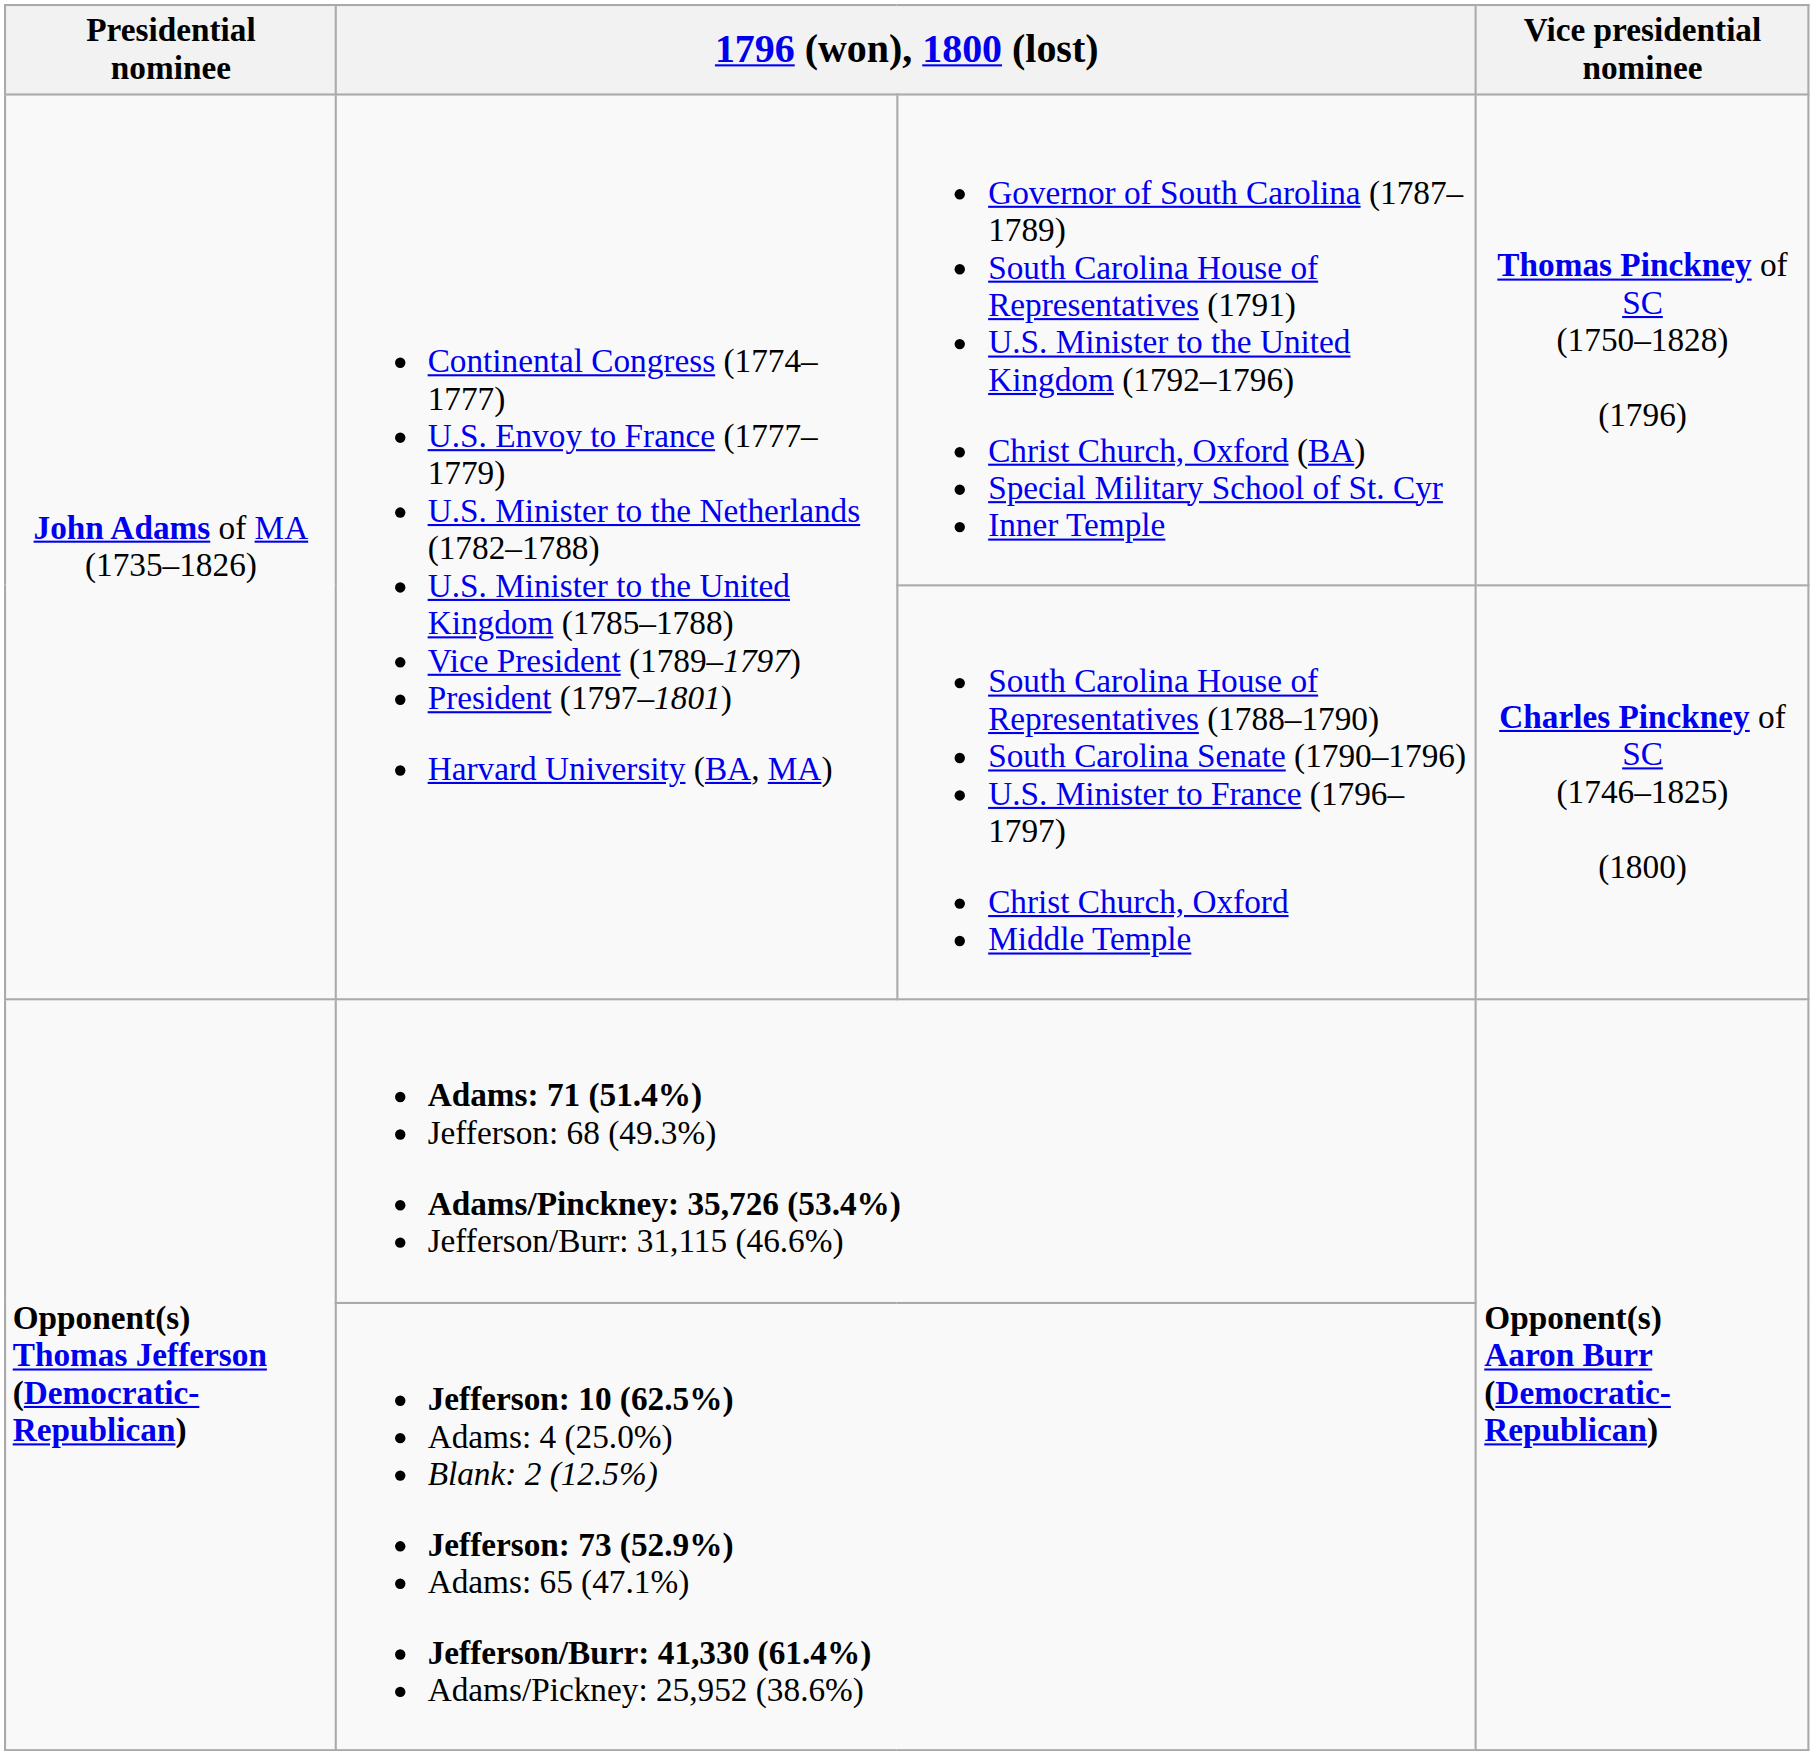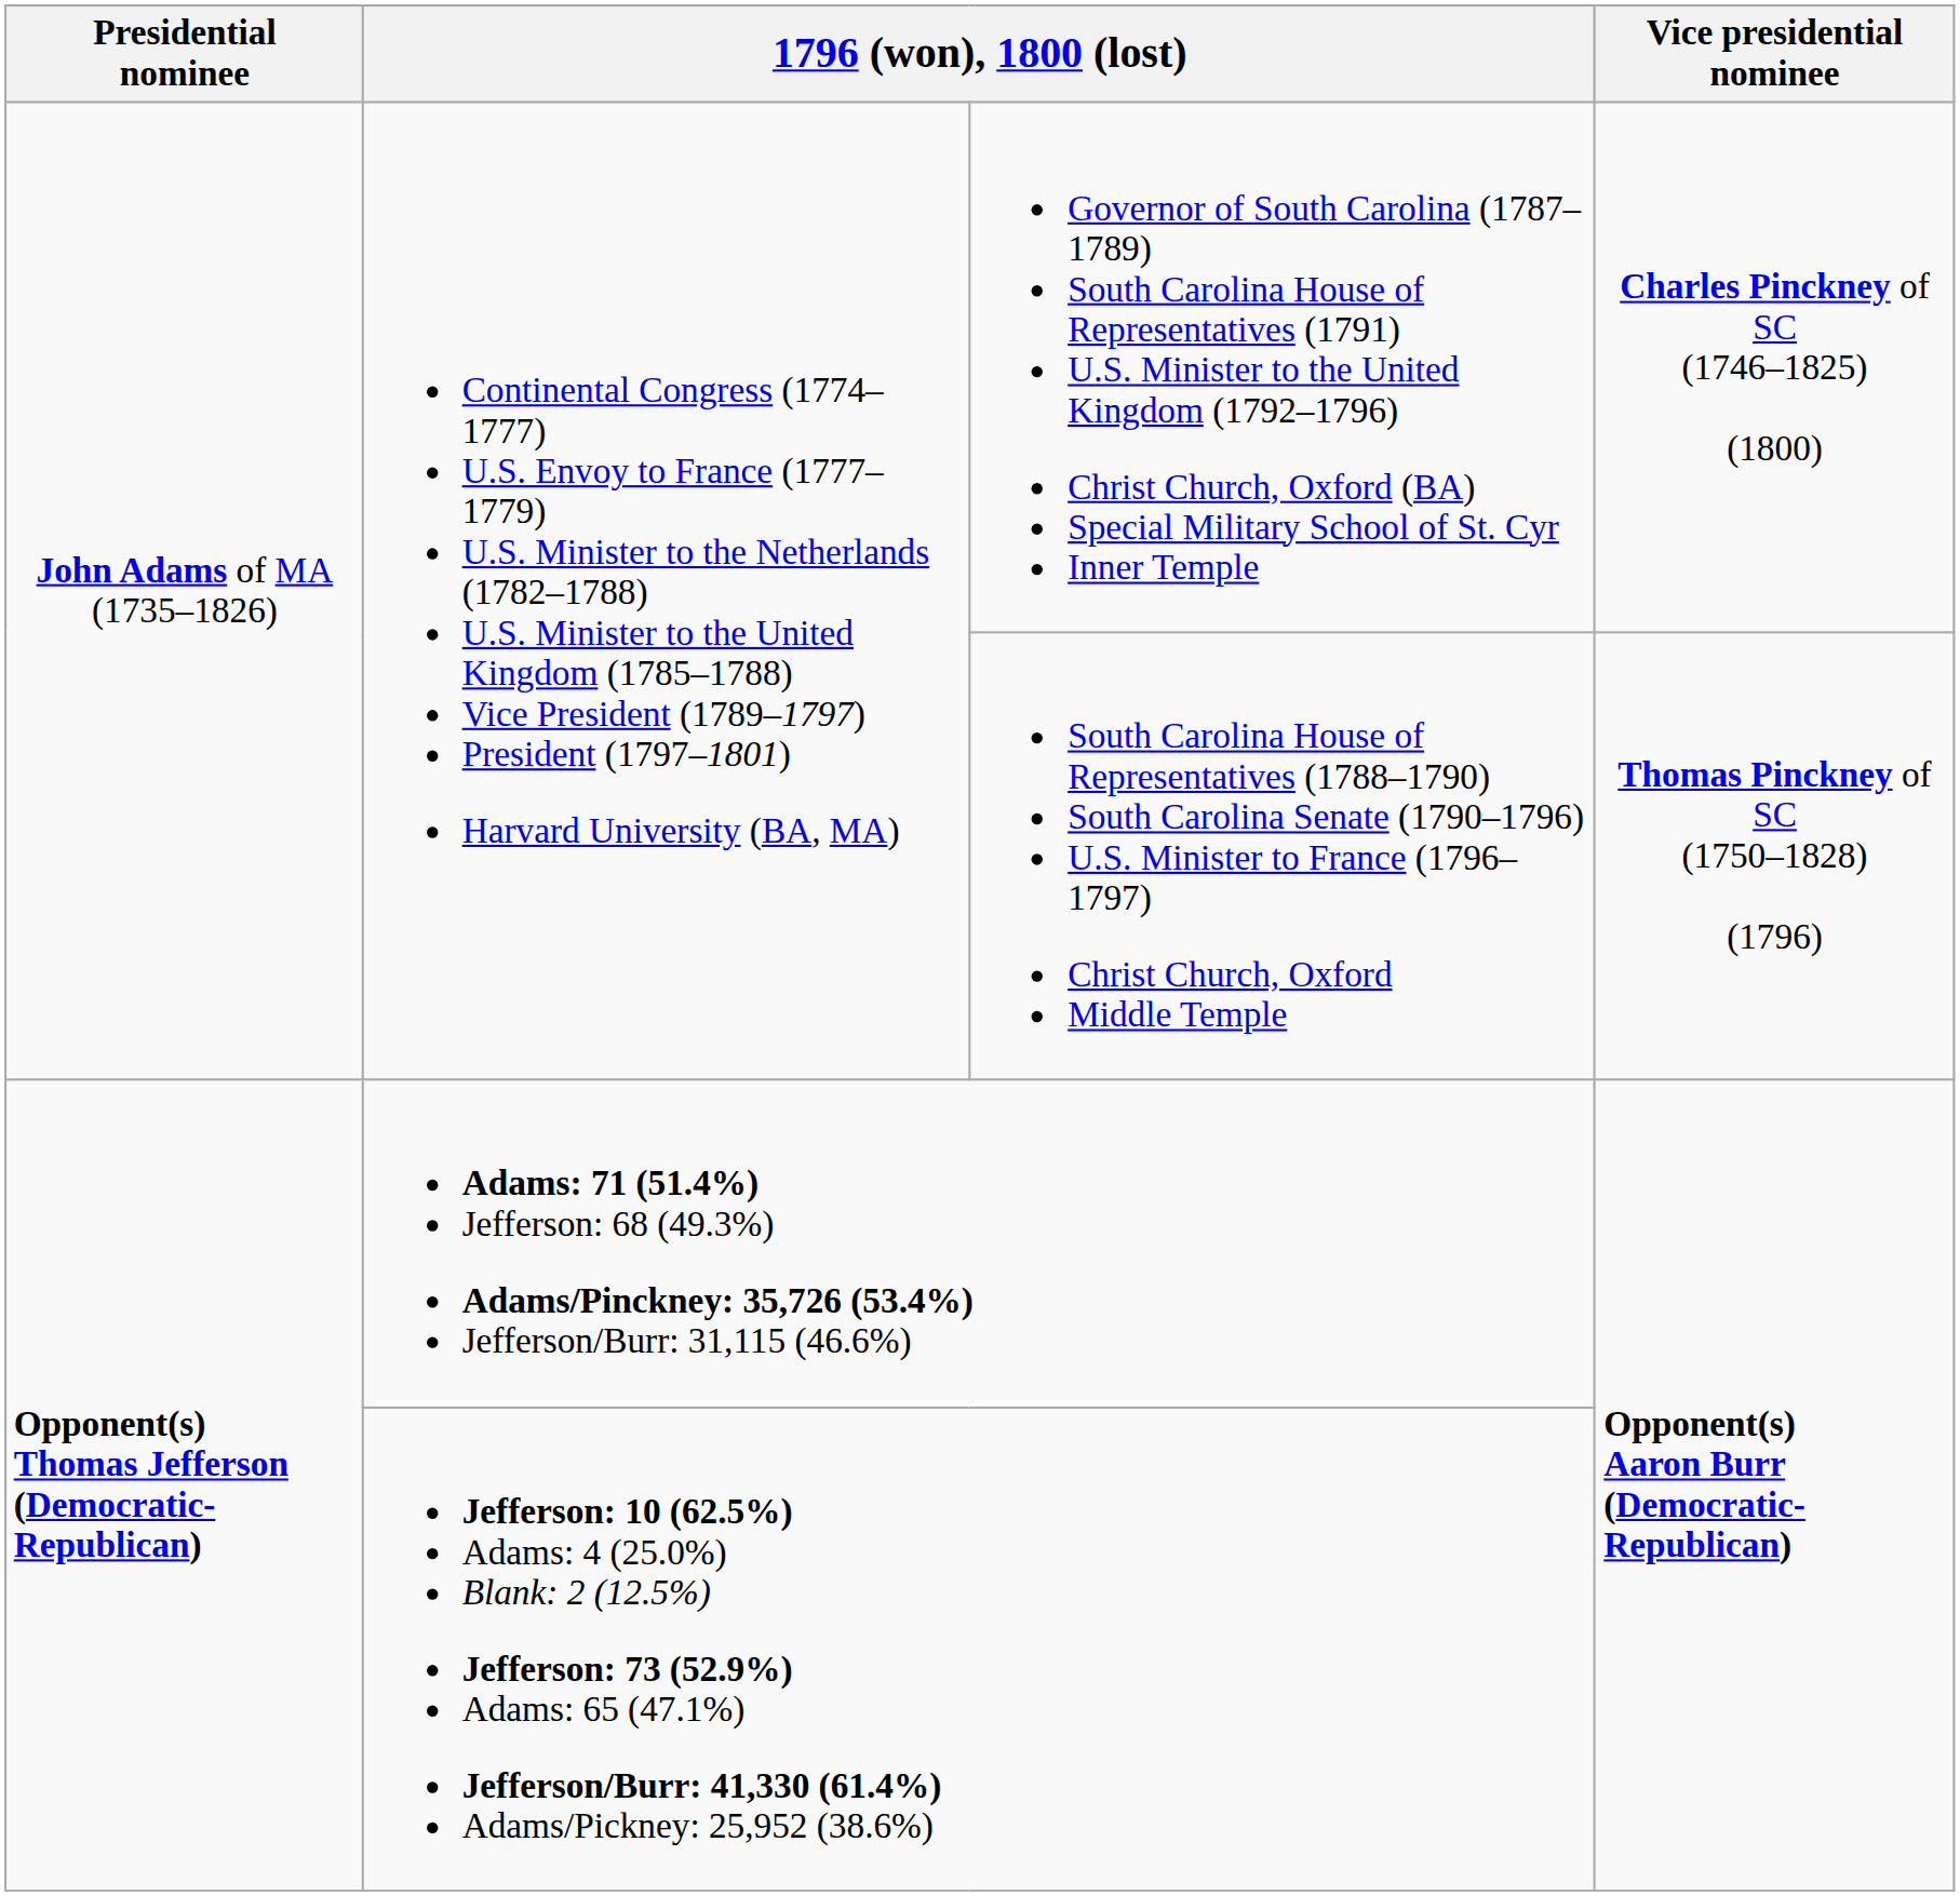row 2 | Vice presidential nominee: Thomas Pinckney of SC (1750–1828) (1796) -> Charles Pinckney of SC (1746–1825) (1800)
row 3 | Vice presidential nominee: Charles Pinckney of SC (1746–1825) (1800) -> Thomas Pinckney of SC (1750–1828) (1796)
